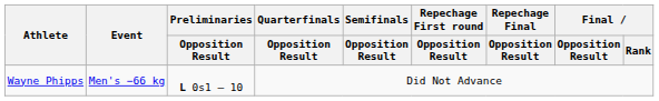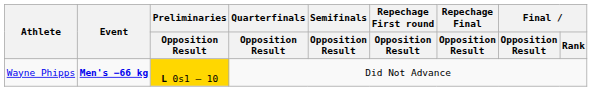Wayne Phipps | Event: normal -> bold
Wayne Phipps | Preliminaries / Opposition Result: no background -> gold background
